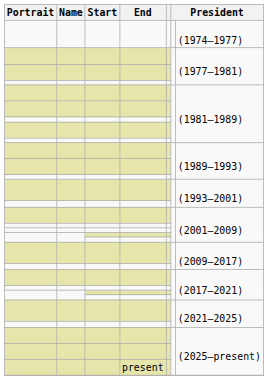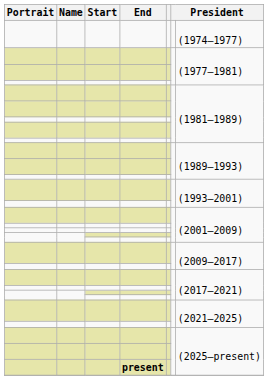present | End: normal -> bold
